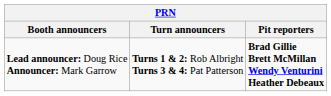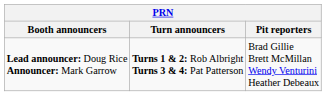Lead announcer: Doug Rice Announcer: Mark Garrow | Pit reporters: bold -> normal
